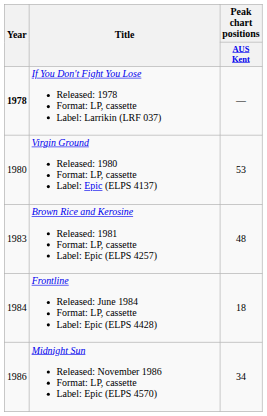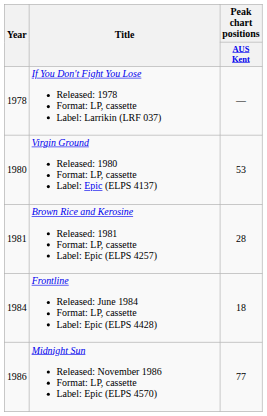row 3 | Year: bold -> normal
row 5 | Year: 1983 -> 1981
row 5 | Peak chart positions / AUS Kent: 48 -> 28
row 7 | Peak chart positions / AUS Kent: 34 -> 77
